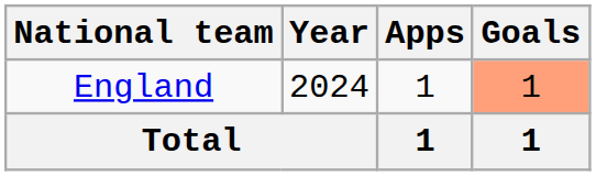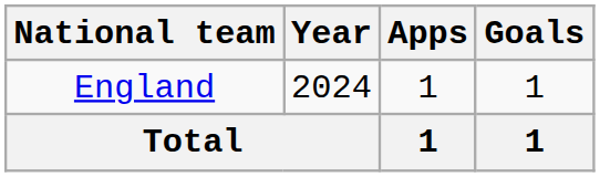England | Goals: lightsalmon background -> no background
